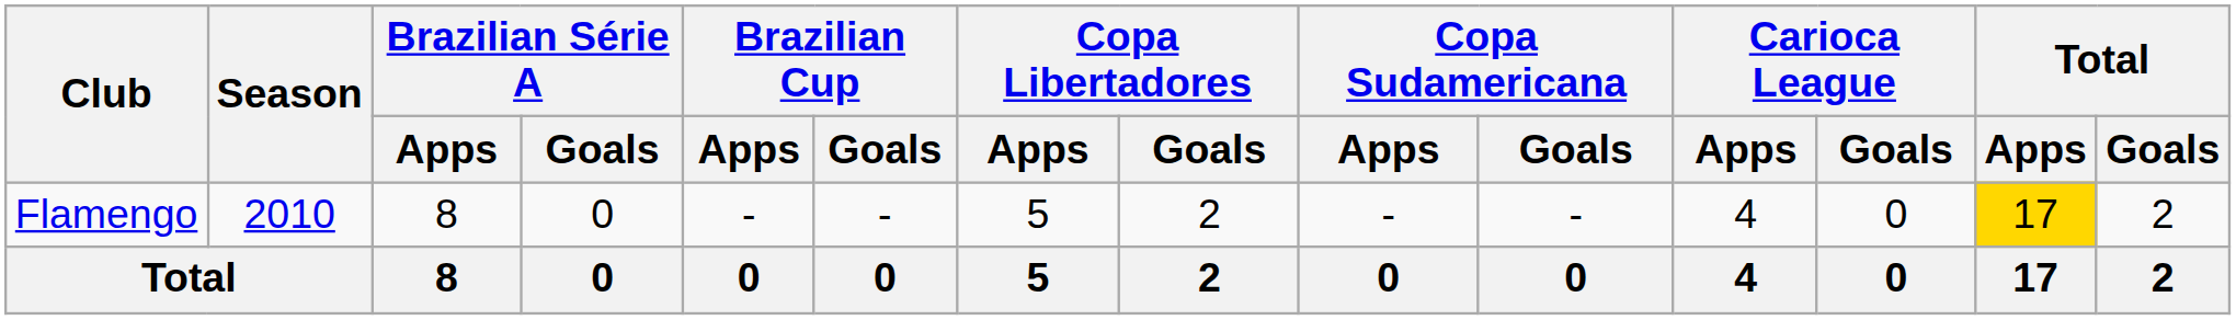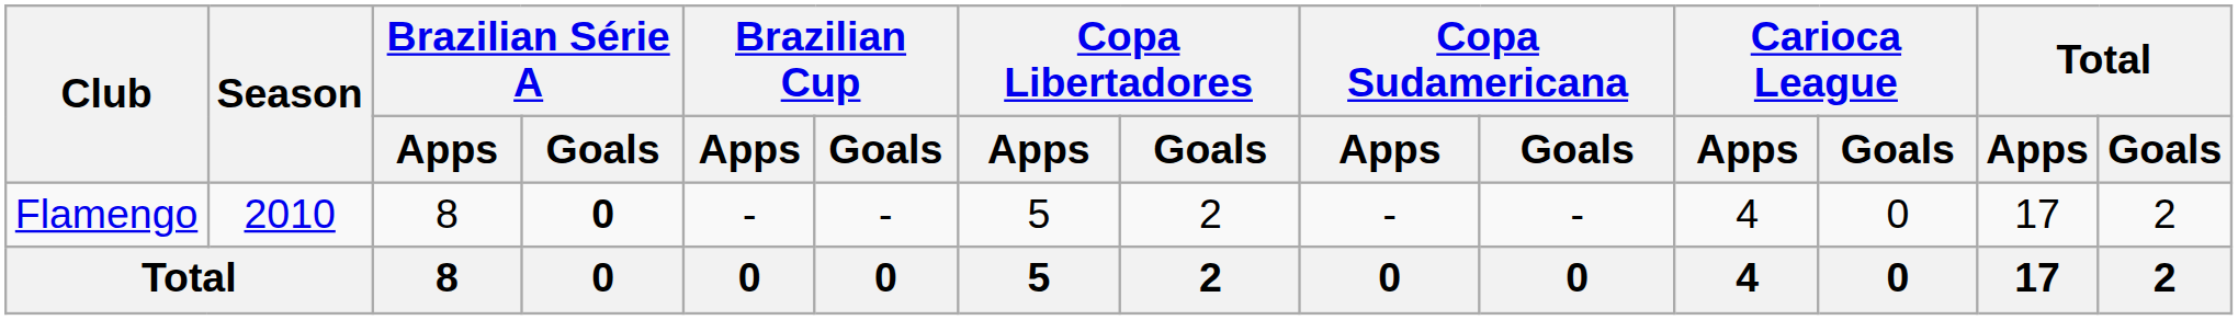Flamengo | Brazilian Série A / Goals: normal -> bold
Flamengo | Total / Apps: gold background -> no background
